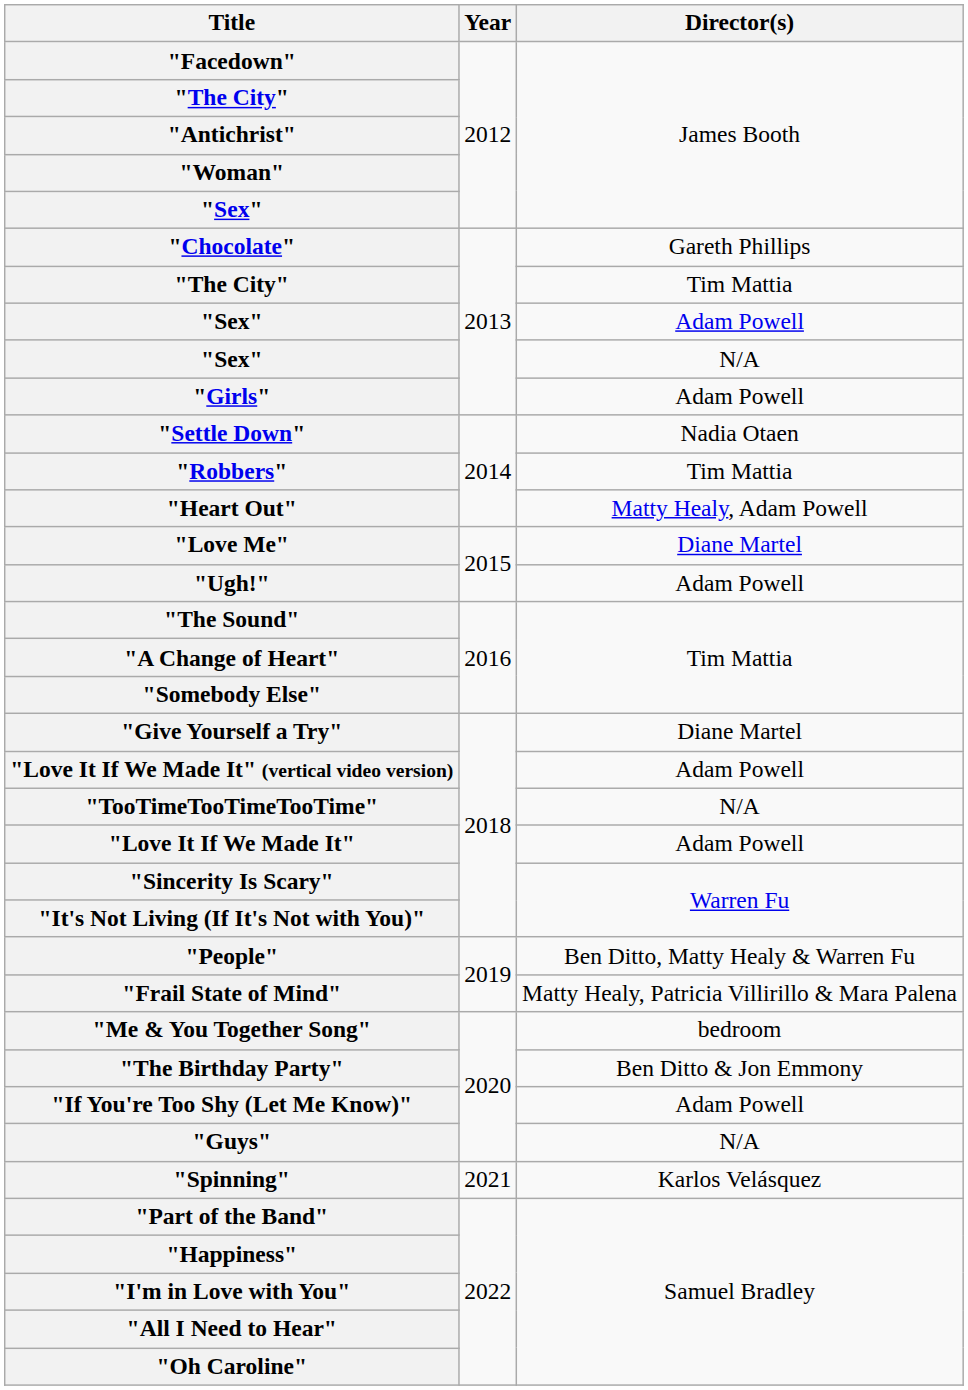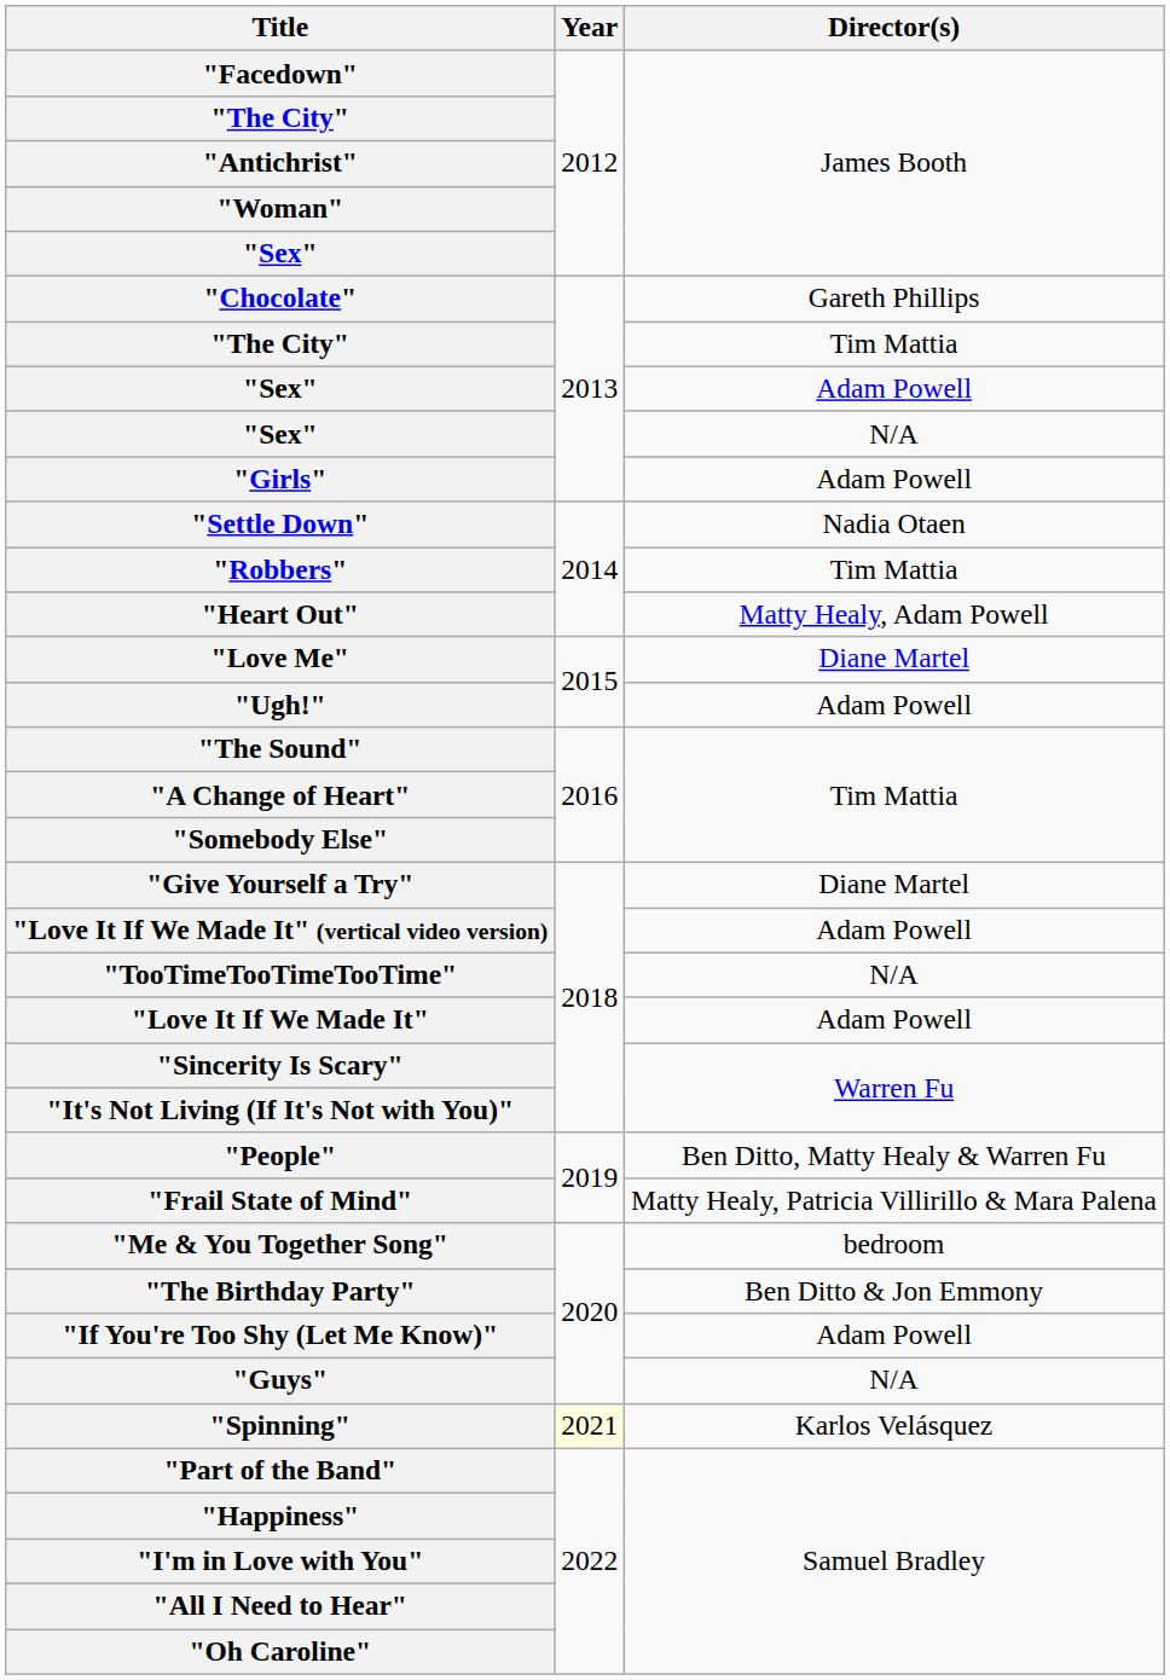"Spinning" | Year: no background -> lightyellow background
